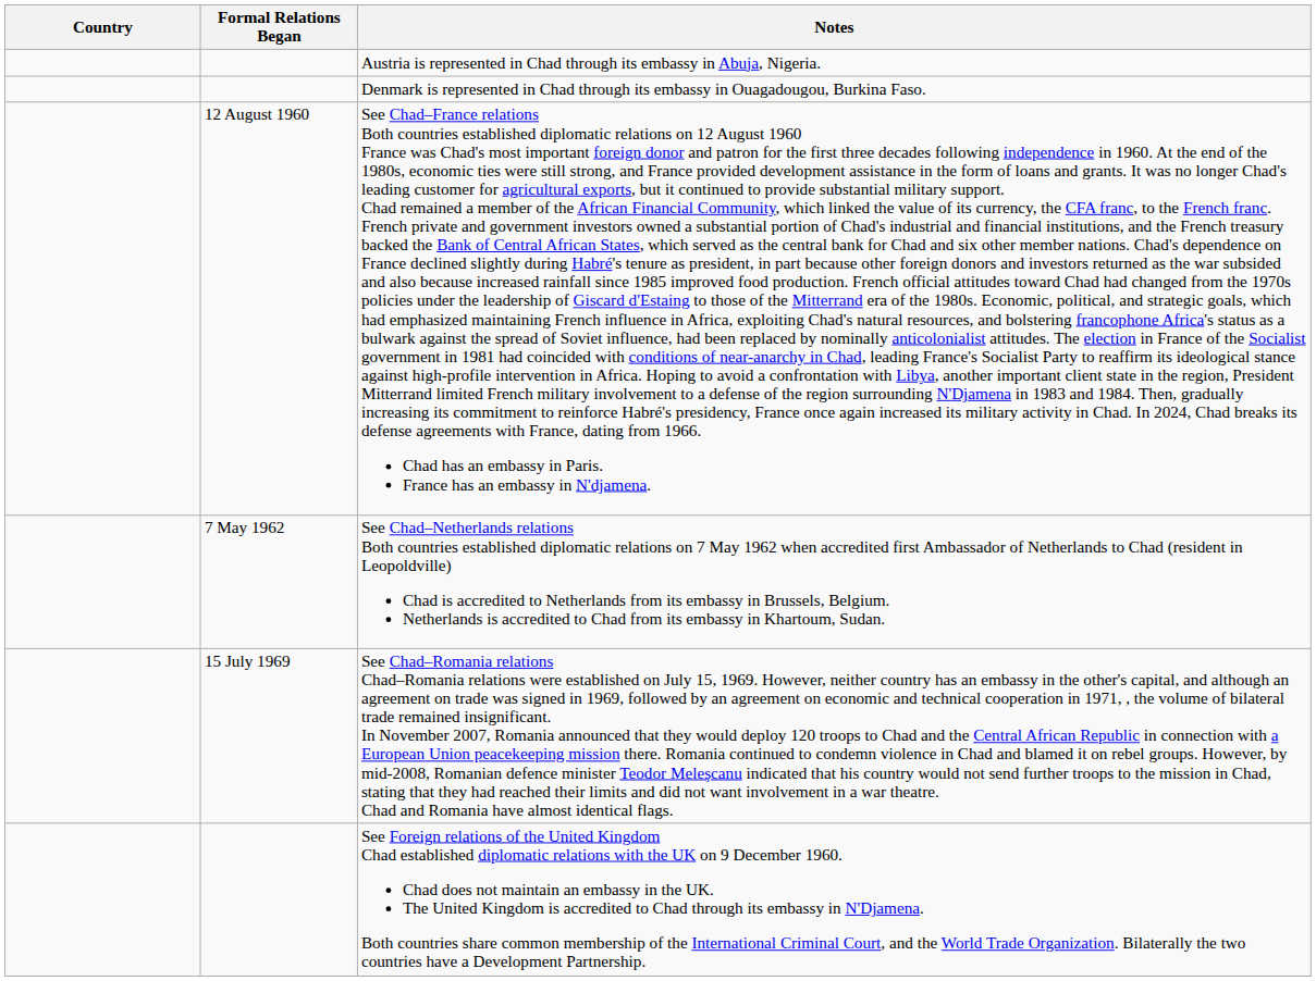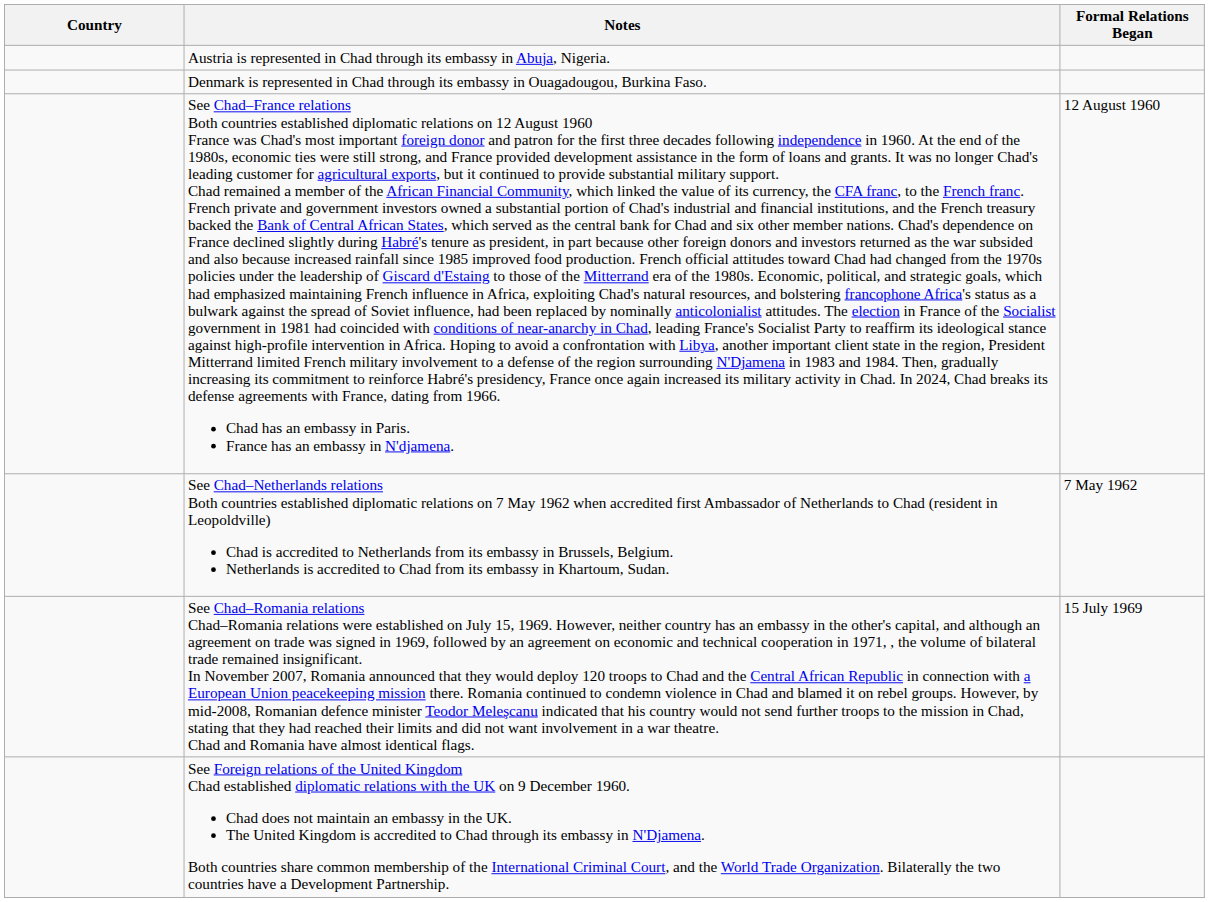columns swapped: Formal Relations Began <-> Notes
